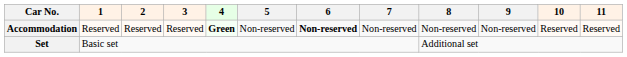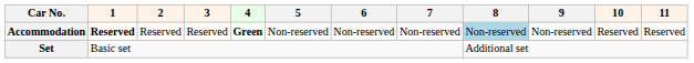Accommodation | 1: normal -> bold
Accommodation | 6: bold -> normal
Accommodation | 8: no background -> lightblue background
